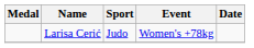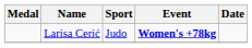Larisa Cerić | Event: normal -> bold
